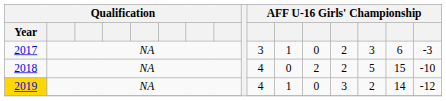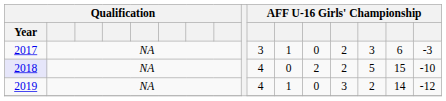2018 | Qualification / Year: no background -> lavender background
2019 | Qualification / Year: gold background -> no background
